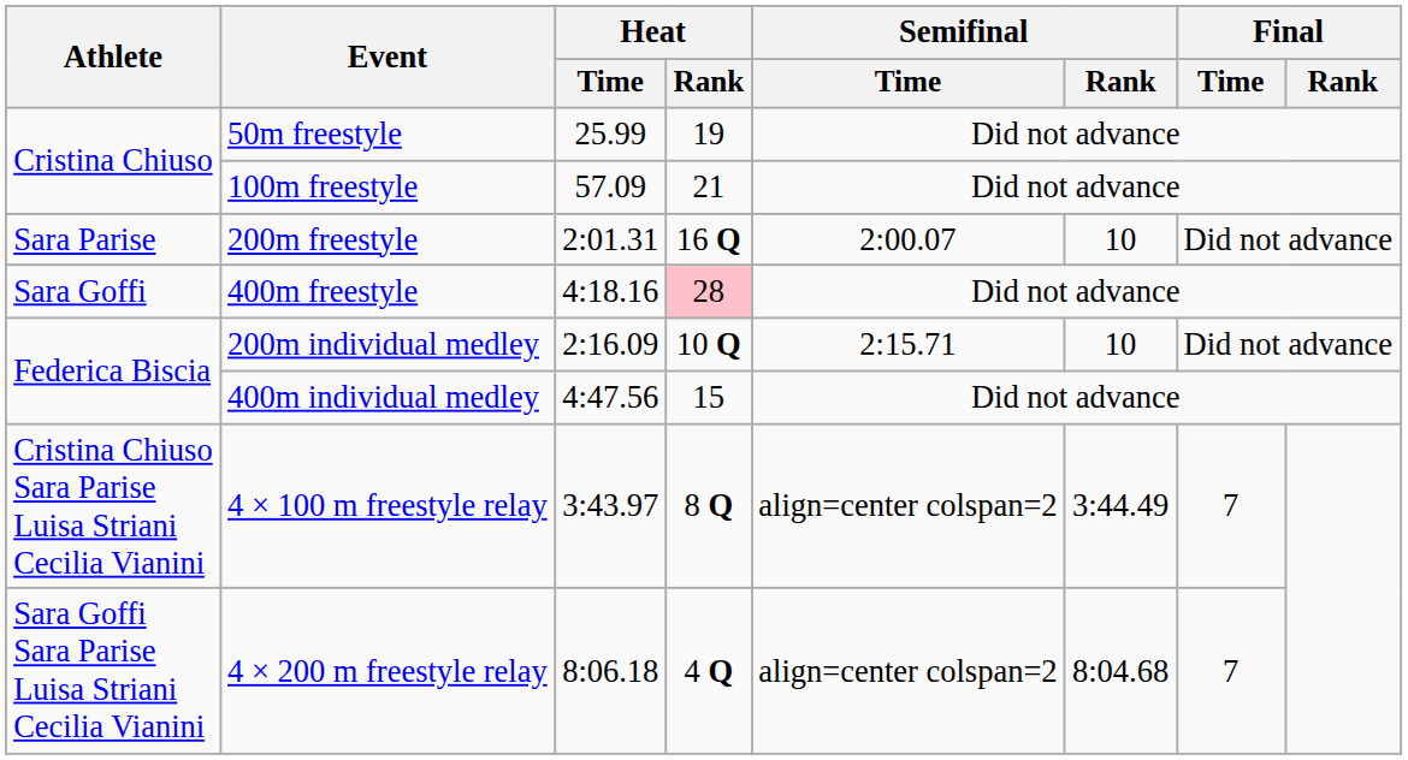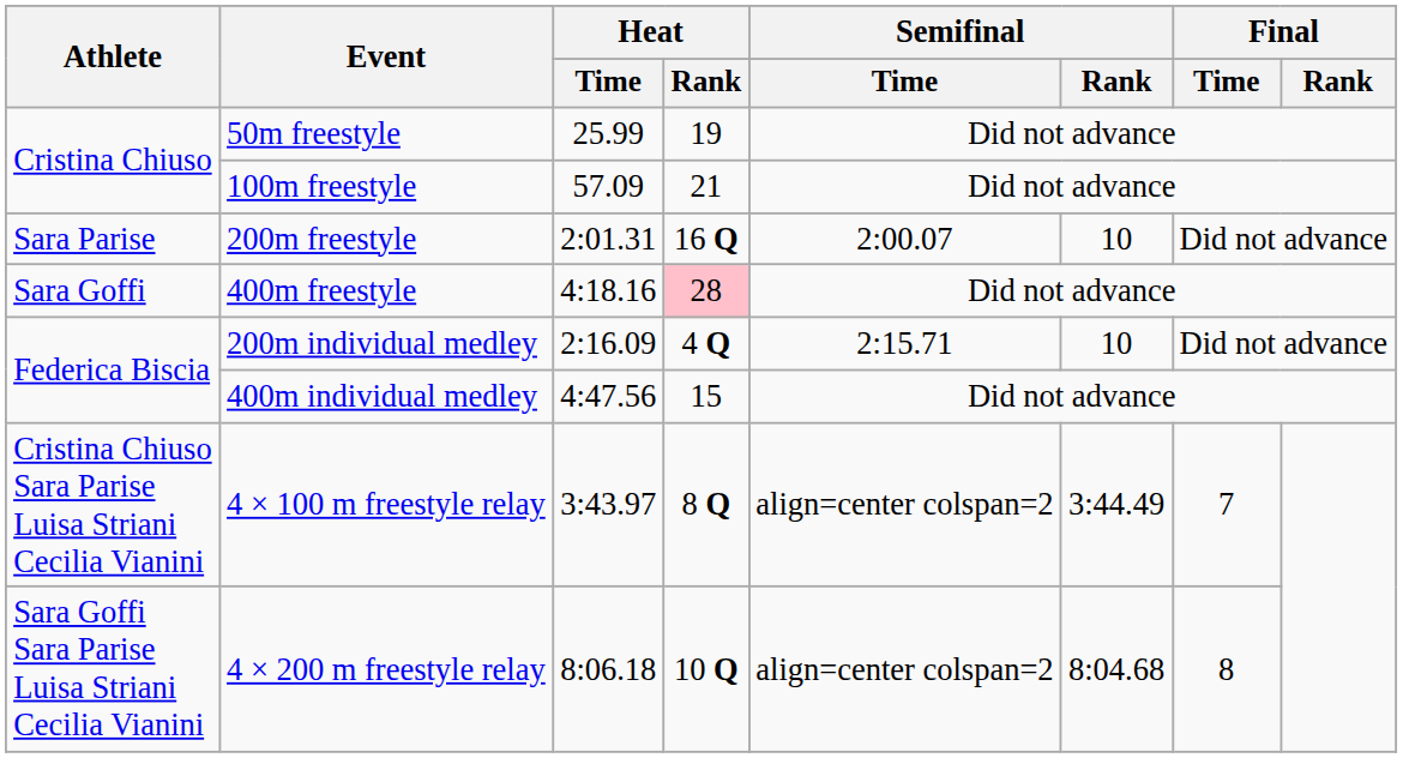200m individual medley | Heat / Rank: 10 Q -> 4 Q
4 × 200 m freestyle relay | Heat / Rank: 4 Q -> 10 Q
4 × 200 m freestyle relay | Final / Time: 7 -> 8
